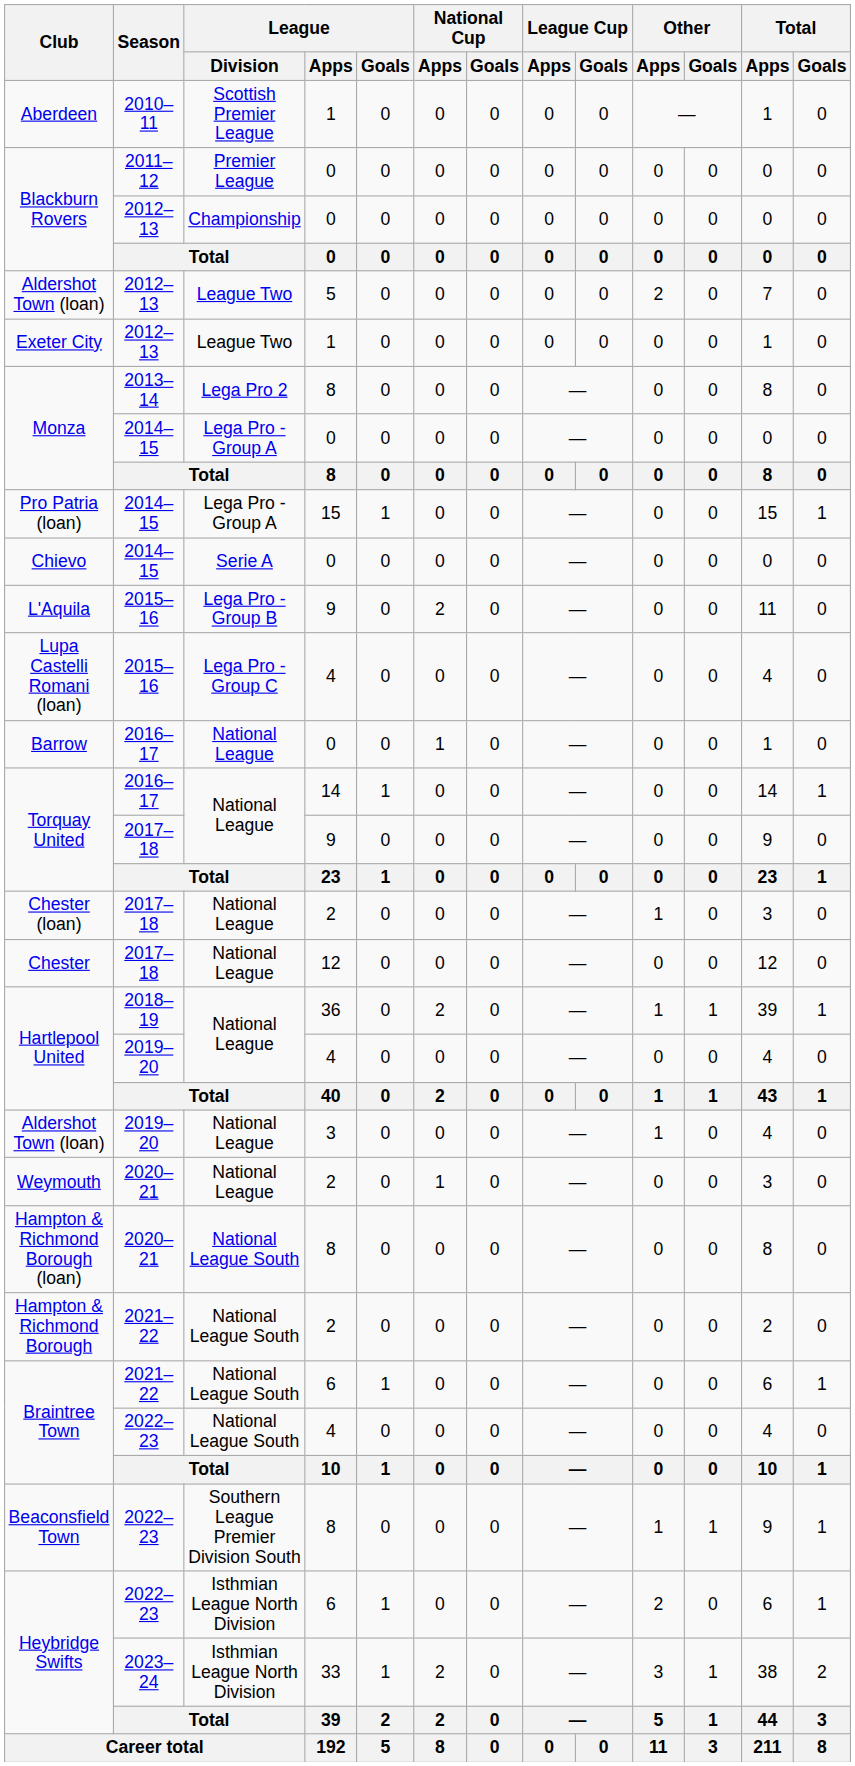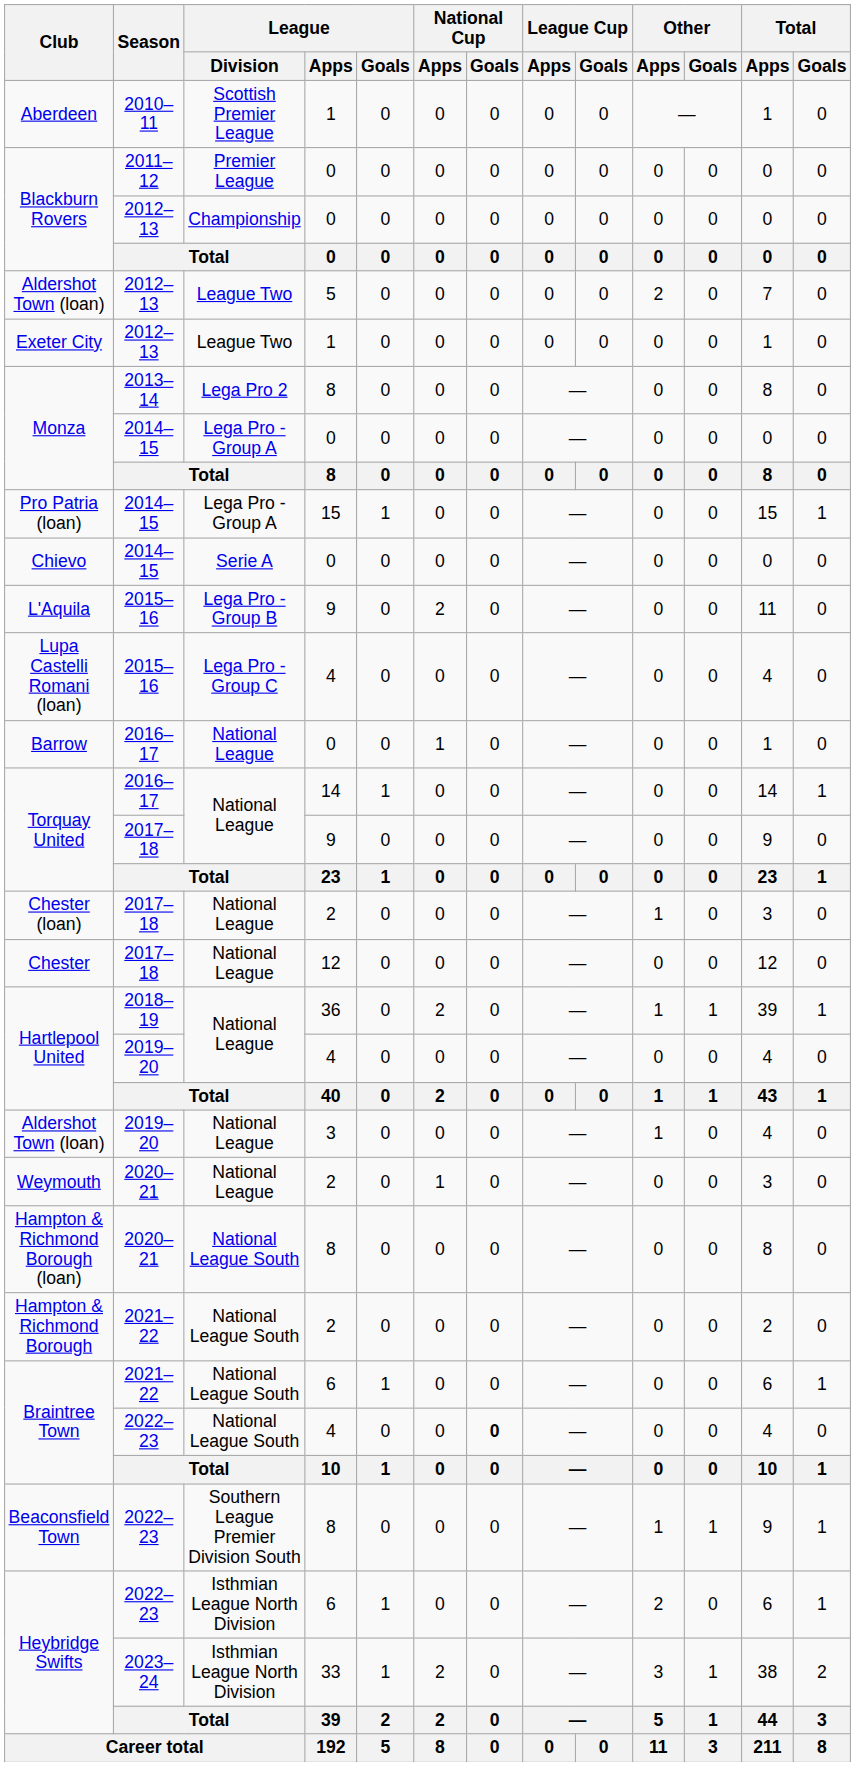Braintree Town / 2022–23 | National Cup / Goals: normal -> bold
